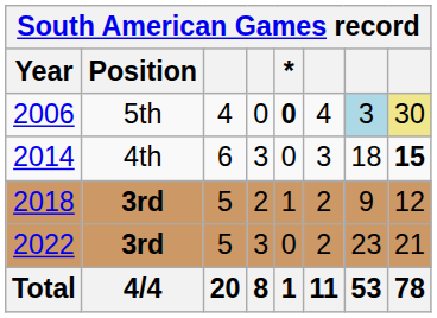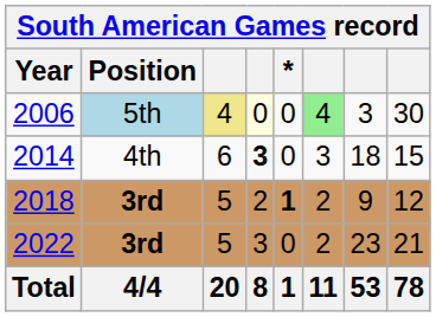2006 | Position: no background -> lightblue background
2006 | column 3: no background -> khaki background
2006 | column 4: no background -> lightyellow background
2006 | *: bold -> normal
2006 | column 6: no background -> lightgreen background
2006 | column 7: lightblue background -> no background
2006 | column 8: khaki background -> no background
2014 | column 4: normal -> bold
2014 | column 8: bold -> normal
2018 | *: normal -> bold
